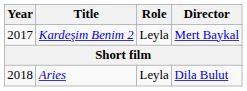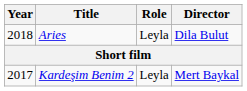rows swapped: Kardeşim Benim 2 <-> Aries
